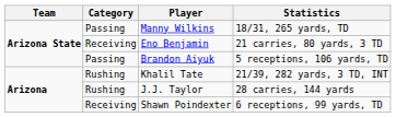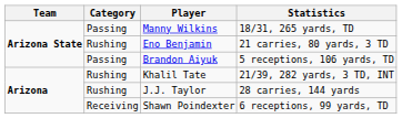Eno Benjamin | Category: Receiving -> Rushing
